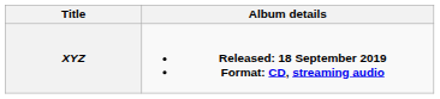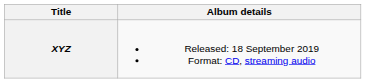XYZ | Album details: bold -> normal
